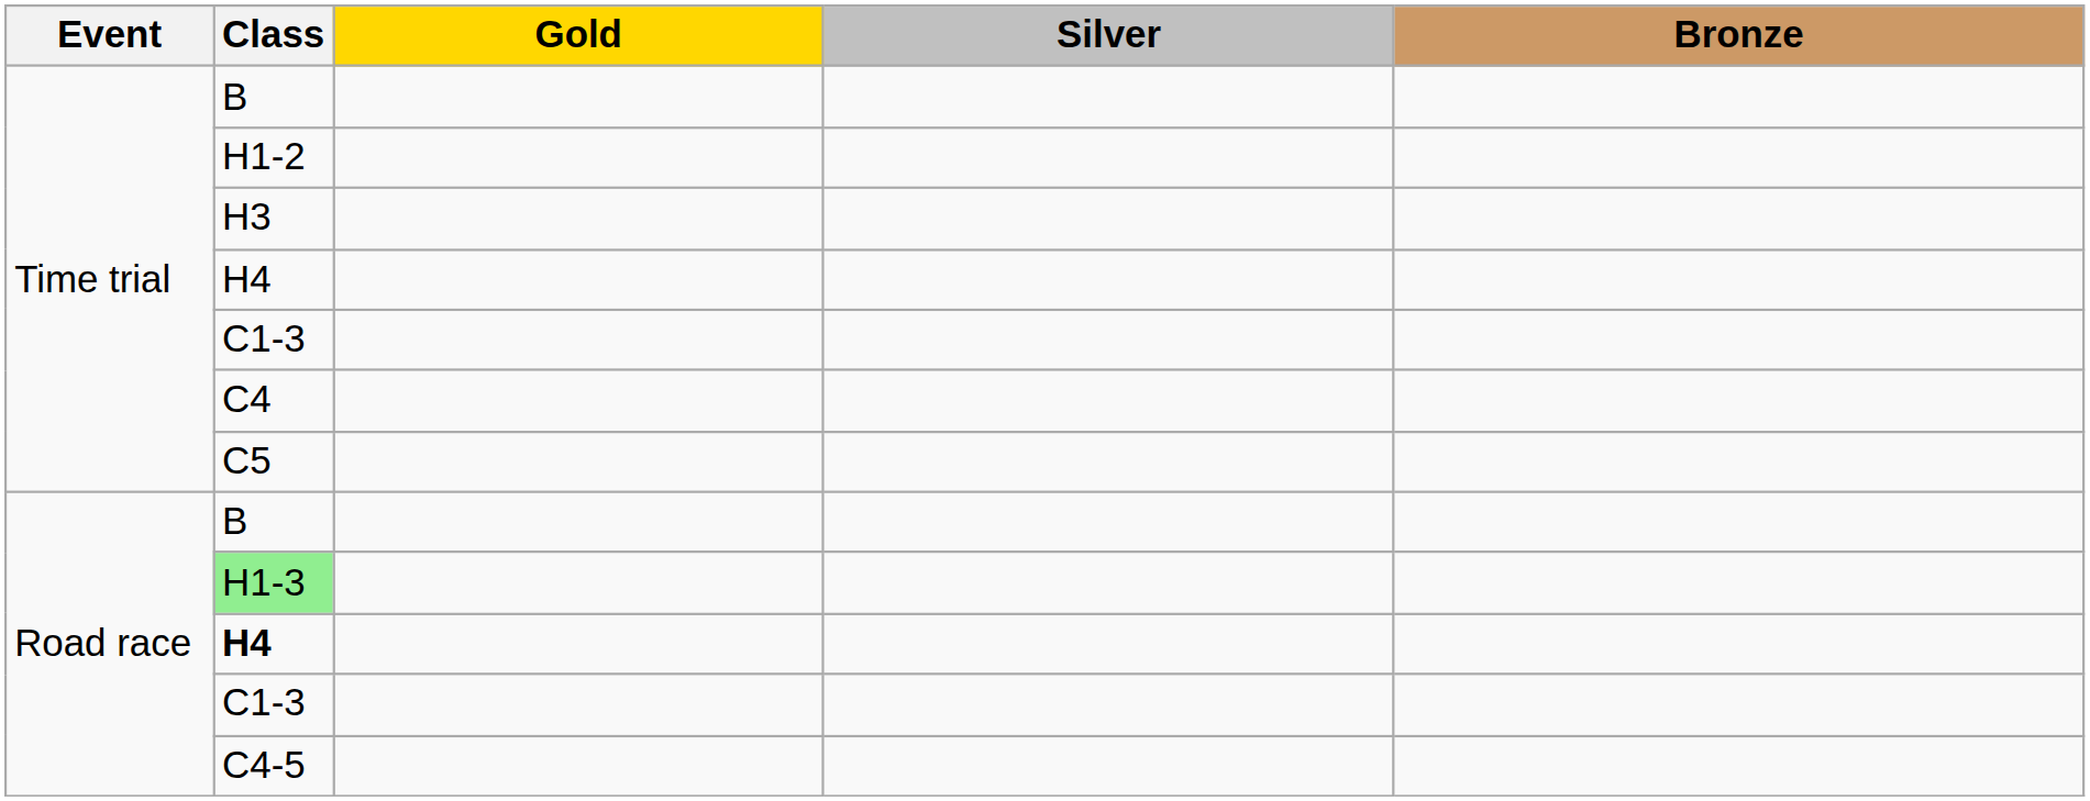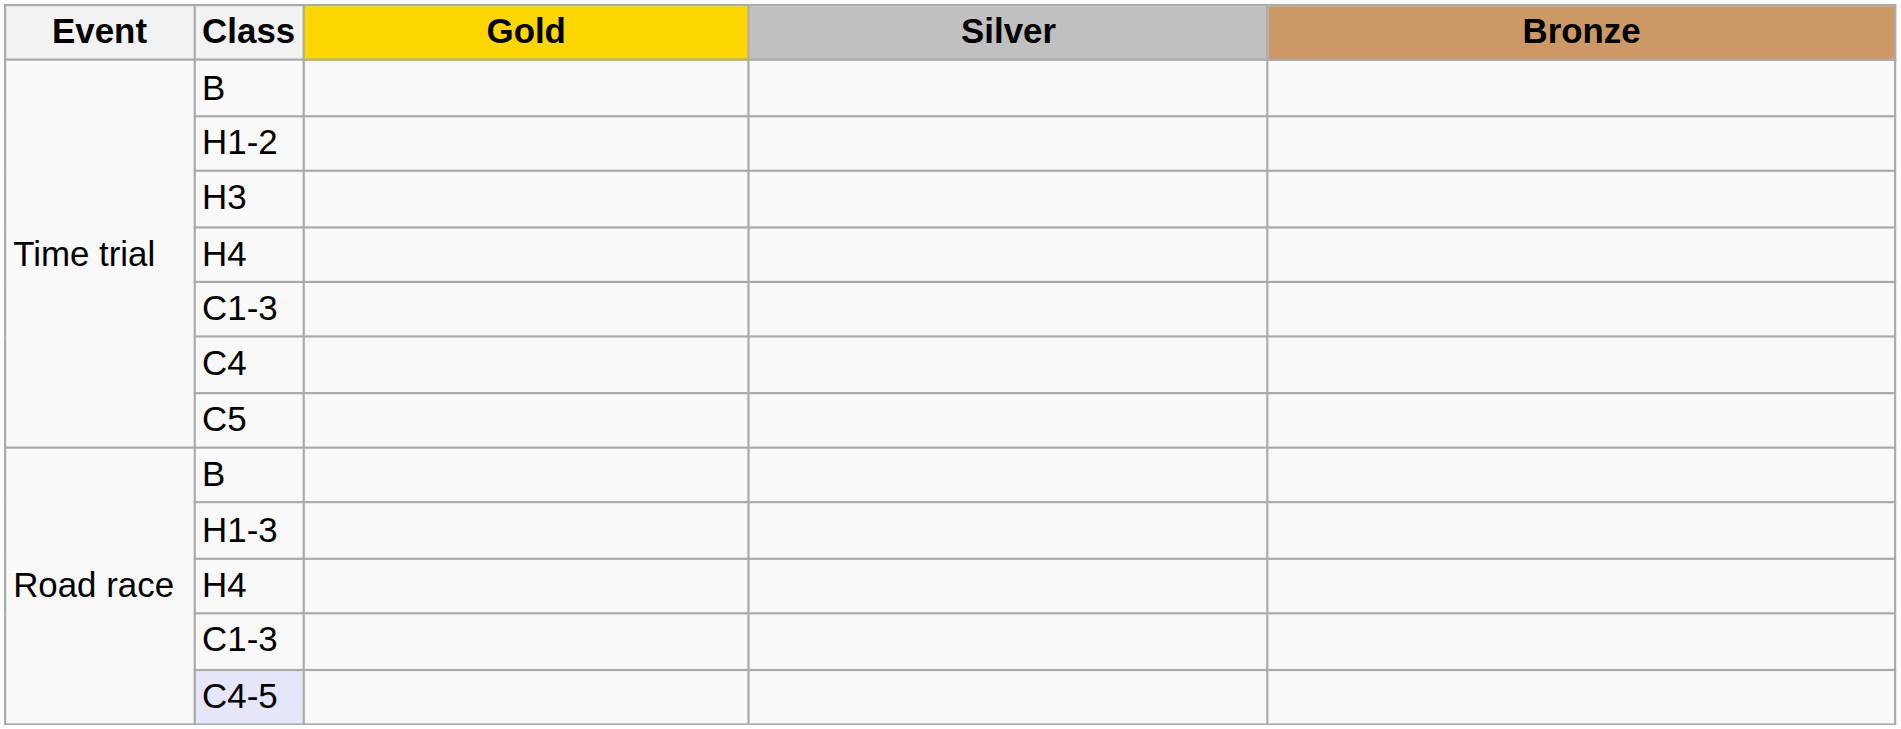H1-3 | Class: lightgreen background -> no background
Road race / H4 | Class: bold -> normal
C4-5 | Class: no background -> lavender background
